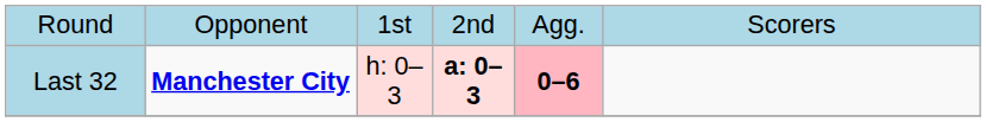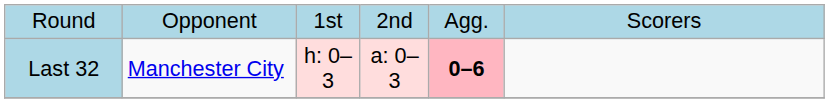Last 32 | column 2: bold -> normal
Last 32 | column 4: bold -> normal
